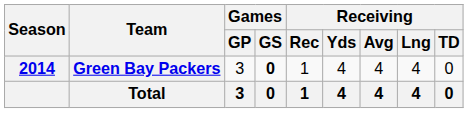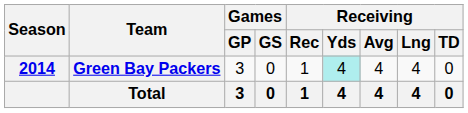Green Bay Packers | Games / GS: bold -> normal
Green Bay Packers | Receiving / Yds: no background -> paleturquoise background
